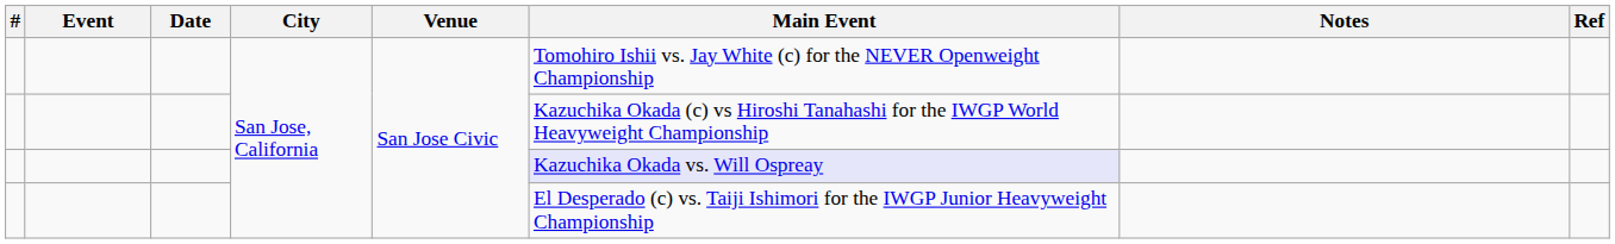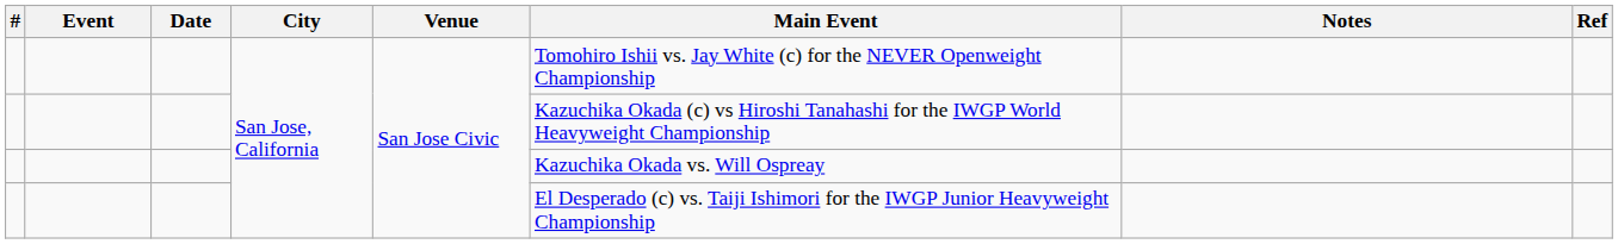row 4 | Main Event: lavender background -> no background
